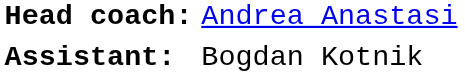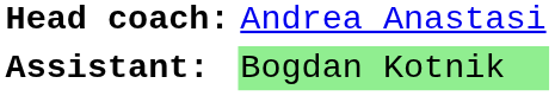Assistant: | column 2: no background -> lightgreen background
